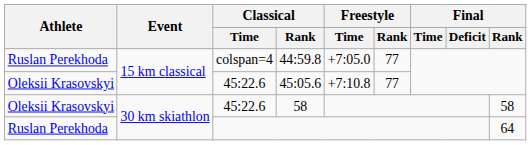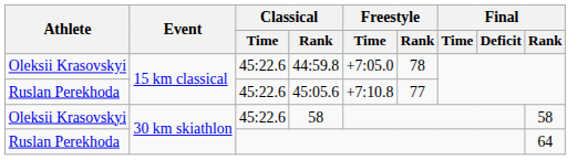44:59.8 | Athlete: Ruslan Perekhoda -> Oleksii Krasovskyi
44:59.8 | Classical / Time: colspan=4 -> 45:22.6
44:59.8 | Freestyle / Rank: 77 -> 78
45:05.6 | Athlete: Oleksii Krasovskyi -> Ruslan Perekhoda
